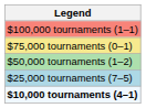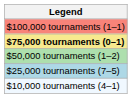row 3 | column 1: normal -> bold
row 6 | column 1: bold -> normal
